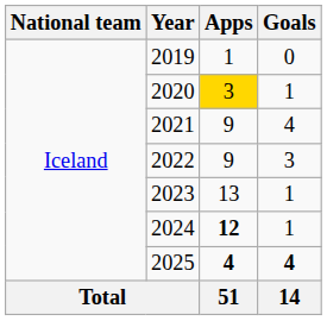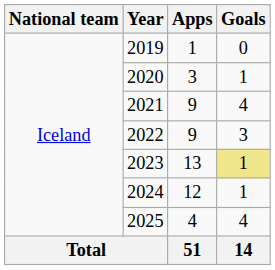2020 | Apps: gold background -> no background
2023 | Goals: no background -> khaki background
2024 | Apps: bold -> normal
2025 | Apps: bold -> normal
2025 | Goals: bold -> normal
